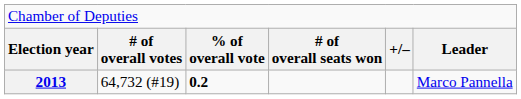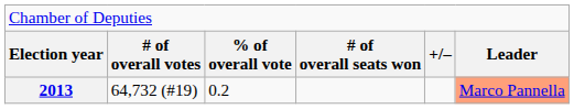2013 | column 3: bold -> normal
2013 | column 6: no background -> lightsalmon background
